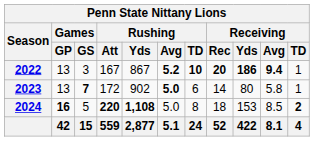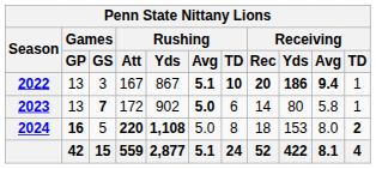2022 | Rushing / Avg: 5.2 -> 5.1
2024 | Receiving / Avg: 8.5 -> 8.0
